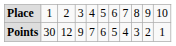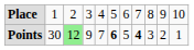Points | column 3: no background -> lightgreen background
Points | column 6: normal -> bold
Points | column 8: normal -> bold
